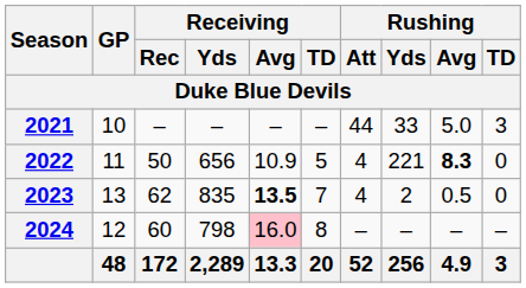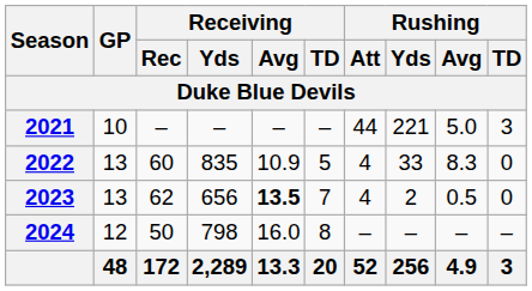2021 | Rushing / Yds: 33 -> 221
2022 | GP: 11 -> 13
2022 | Receiving / Rec: 50 -> 60
2022 | Receiving / Yds: 656 -> 835
2022 | Rushing / Yds: 221 -> 33
2022 | Rushing / Avg: bold -> normal
2023 | Receiving / Yds: 835 -> 656
2024 | Receiving / Rec: 60 -> 50
2024 | Receiving / Avg: pink background -> no background
